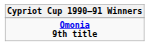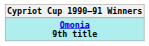row 2 | column 1: no background -> paleturquoise background
